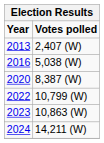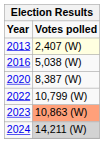2013 | Votes polled: no background -> lightyellow background
2023 | Votes polled: no background -> lightsalmon background
2024 | Votes polled: no background -> lightgrey background
